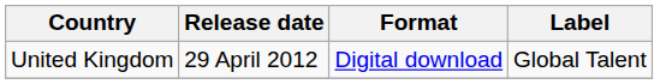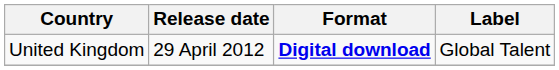United Kingdom | Format: normal -> bold
